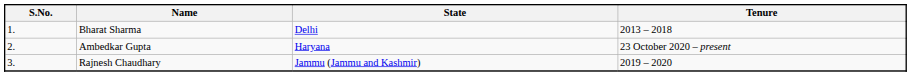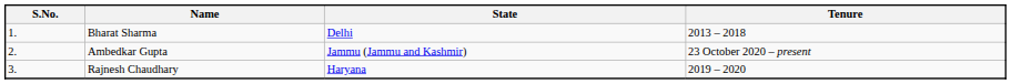Ambedkar Gupta | State: Haryana -> Jammu (Jammu and Kashmir)
Rajnesh Chaudhary | State: Jammu (Jammu and Kashmir) -> Haryana
